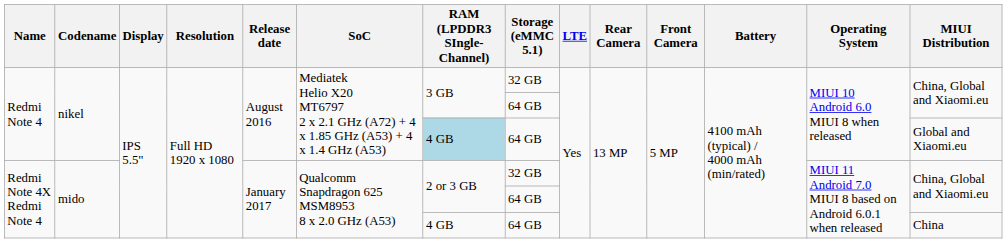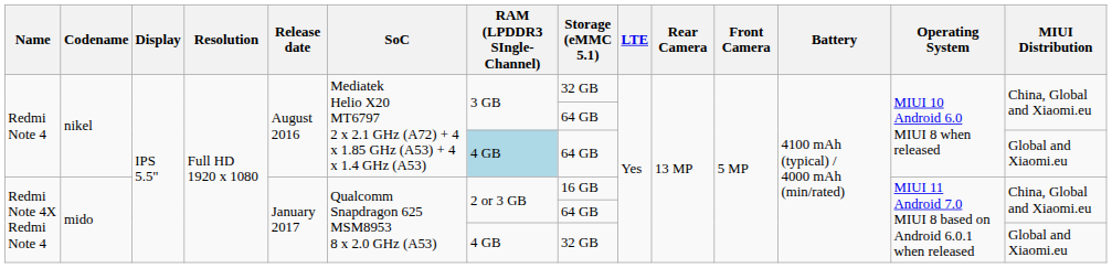row 5 | Storage (eMMC 5.1): 32 GB -> 16 GB
row 7 | Storage (eMMC 5.1): 64 GB -> 32 GB
row 7 | MIUI Distribution: China -> Global and Xiaomi.eu
